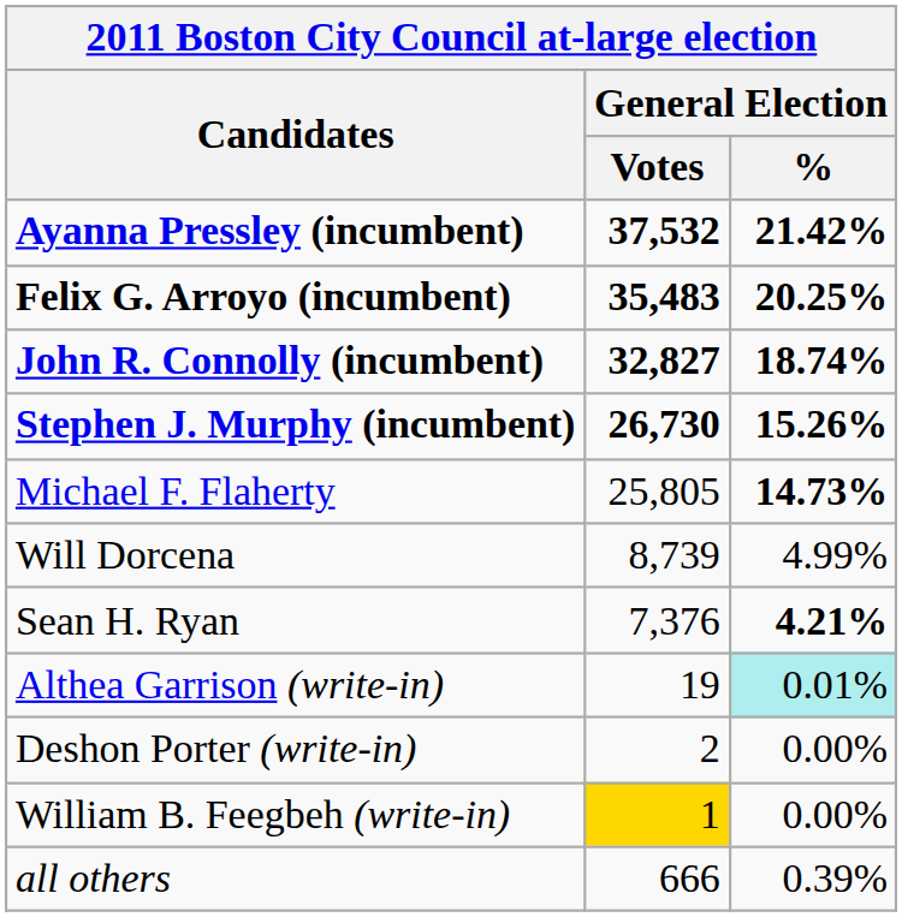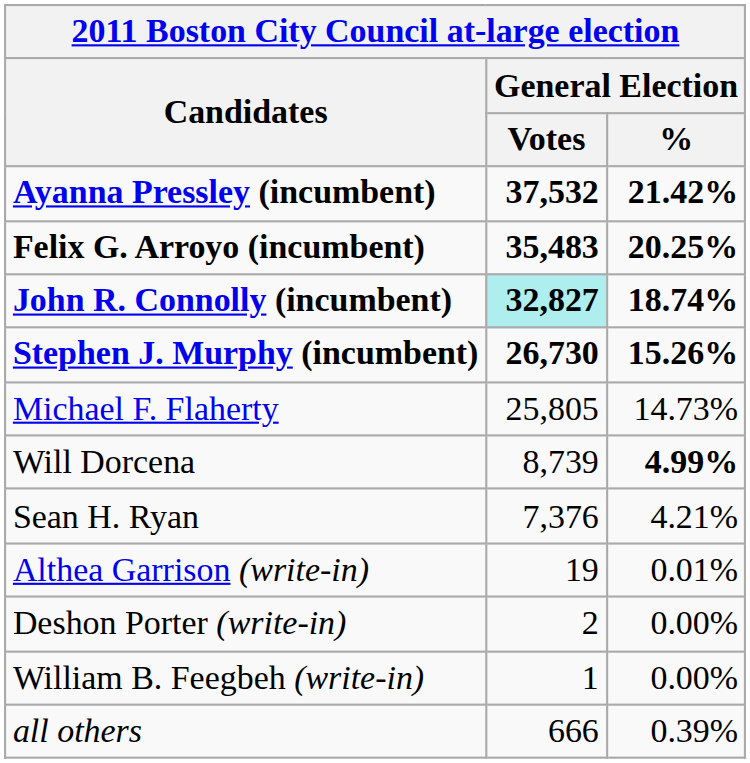John R. Connolly (incumbent) | General Election / Votes: no background -> paleturquoise background
Michael F. Flaherty | General Election / %: bold -> normal
Will Dorcena | General Election / %: normal -> bold
Sean H. Ryan | General Election / %: bold -> normal
Althea Garrison (write-in) | General Election / %: paleturquoise background -> no background
William B. Feegbeh (write-in) | General Election / Votes: gold background -> no background
